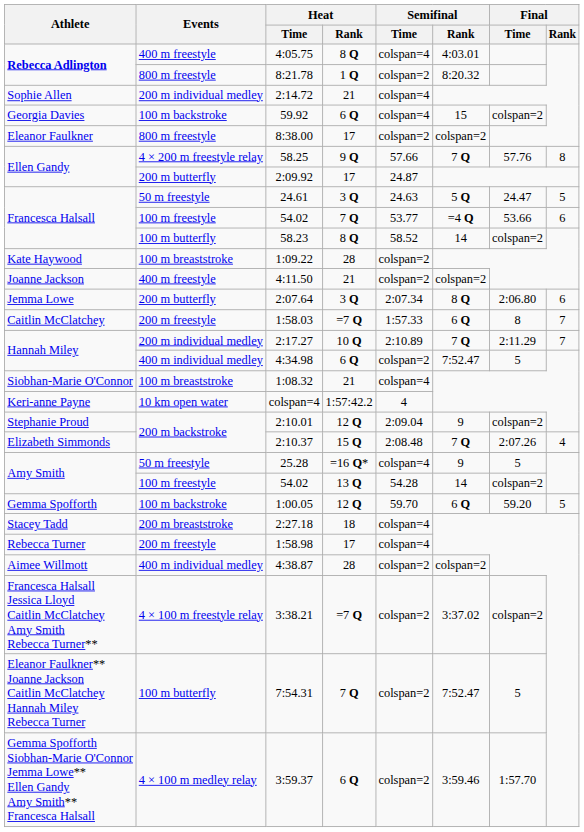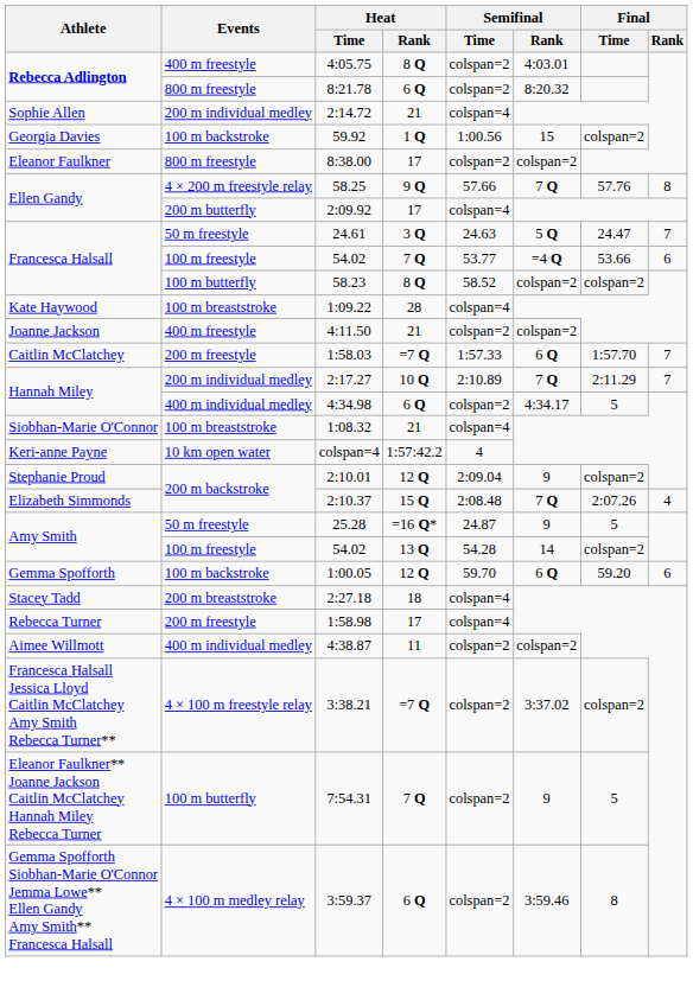4:05.75 | Semifinal / Time: colspan=4 -> colspan=2
8:21.78 | Heat / Rank: 1 Q -> 6 Q
59.92 | Heat / Rank: 6 Q -> 1 Q
59.92 | Semifinal / Time: colspan=4 -> 1:00.56
2:09.92 | Semifinal / Time: 24.87 -> colspan=4
24.61 | Final / Rank: 5 -> 7
58.23 | Semifinal / Rank: 14 -> colspan=2
1:09.22 | Semifinal / Time: colspan=2 -> colspan=4
- row: Jemma Lowe | 200 m butterfly | 2:07.64 | 3 Q | 2:07.34 | 8 Q | 2:06.80 | 6
1:58.03 | Final / Time: 8 -> 1:57.70
4:34.98 | Semifinal / Rank: 7:52.47 -> 4:34.17
25.28 | Semifinal / Time: colspan=4 -> 24.87
1:00.05 | Final / Rank: 5 -> 6
4:38.87 | Heat / Rank: 28 -> 11
7:54.31 | Semifinal / Rank: 7:52.47 -> 9
3:59.37 | Final / Time: 1:57.70 -> 8
